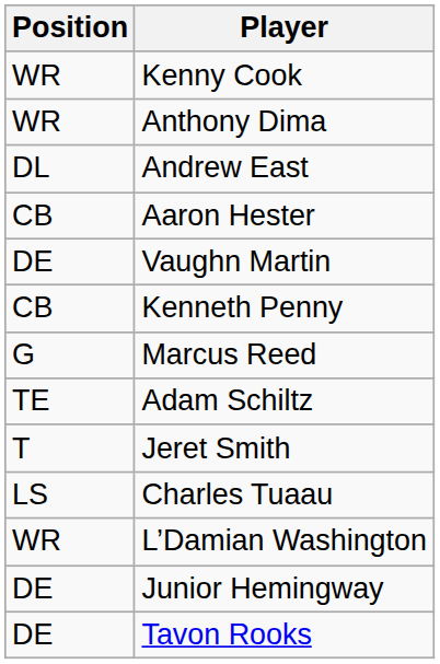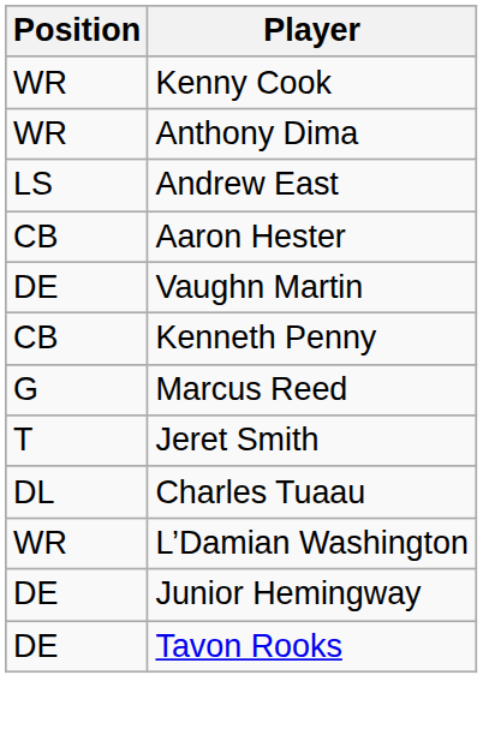Andrew East | Position: DL -> LS
- row: TE | Adam Schiltz
Charles Tuaau | Position: LS -> DL
